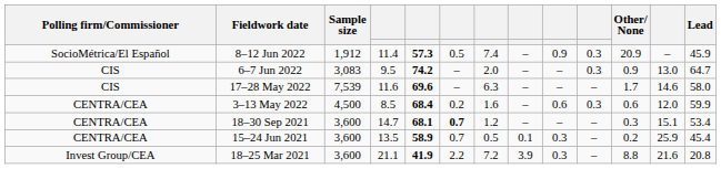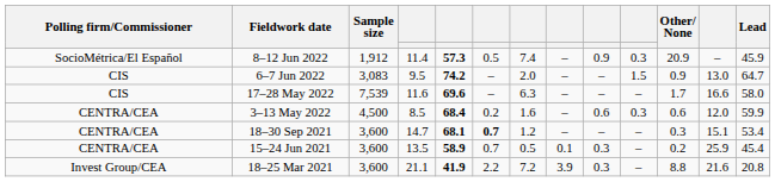6–7 Jun 2022 | column 10: 0.3 -> 1.5
17–28 May 2022 | column 12: 14.6 -> 16.6
